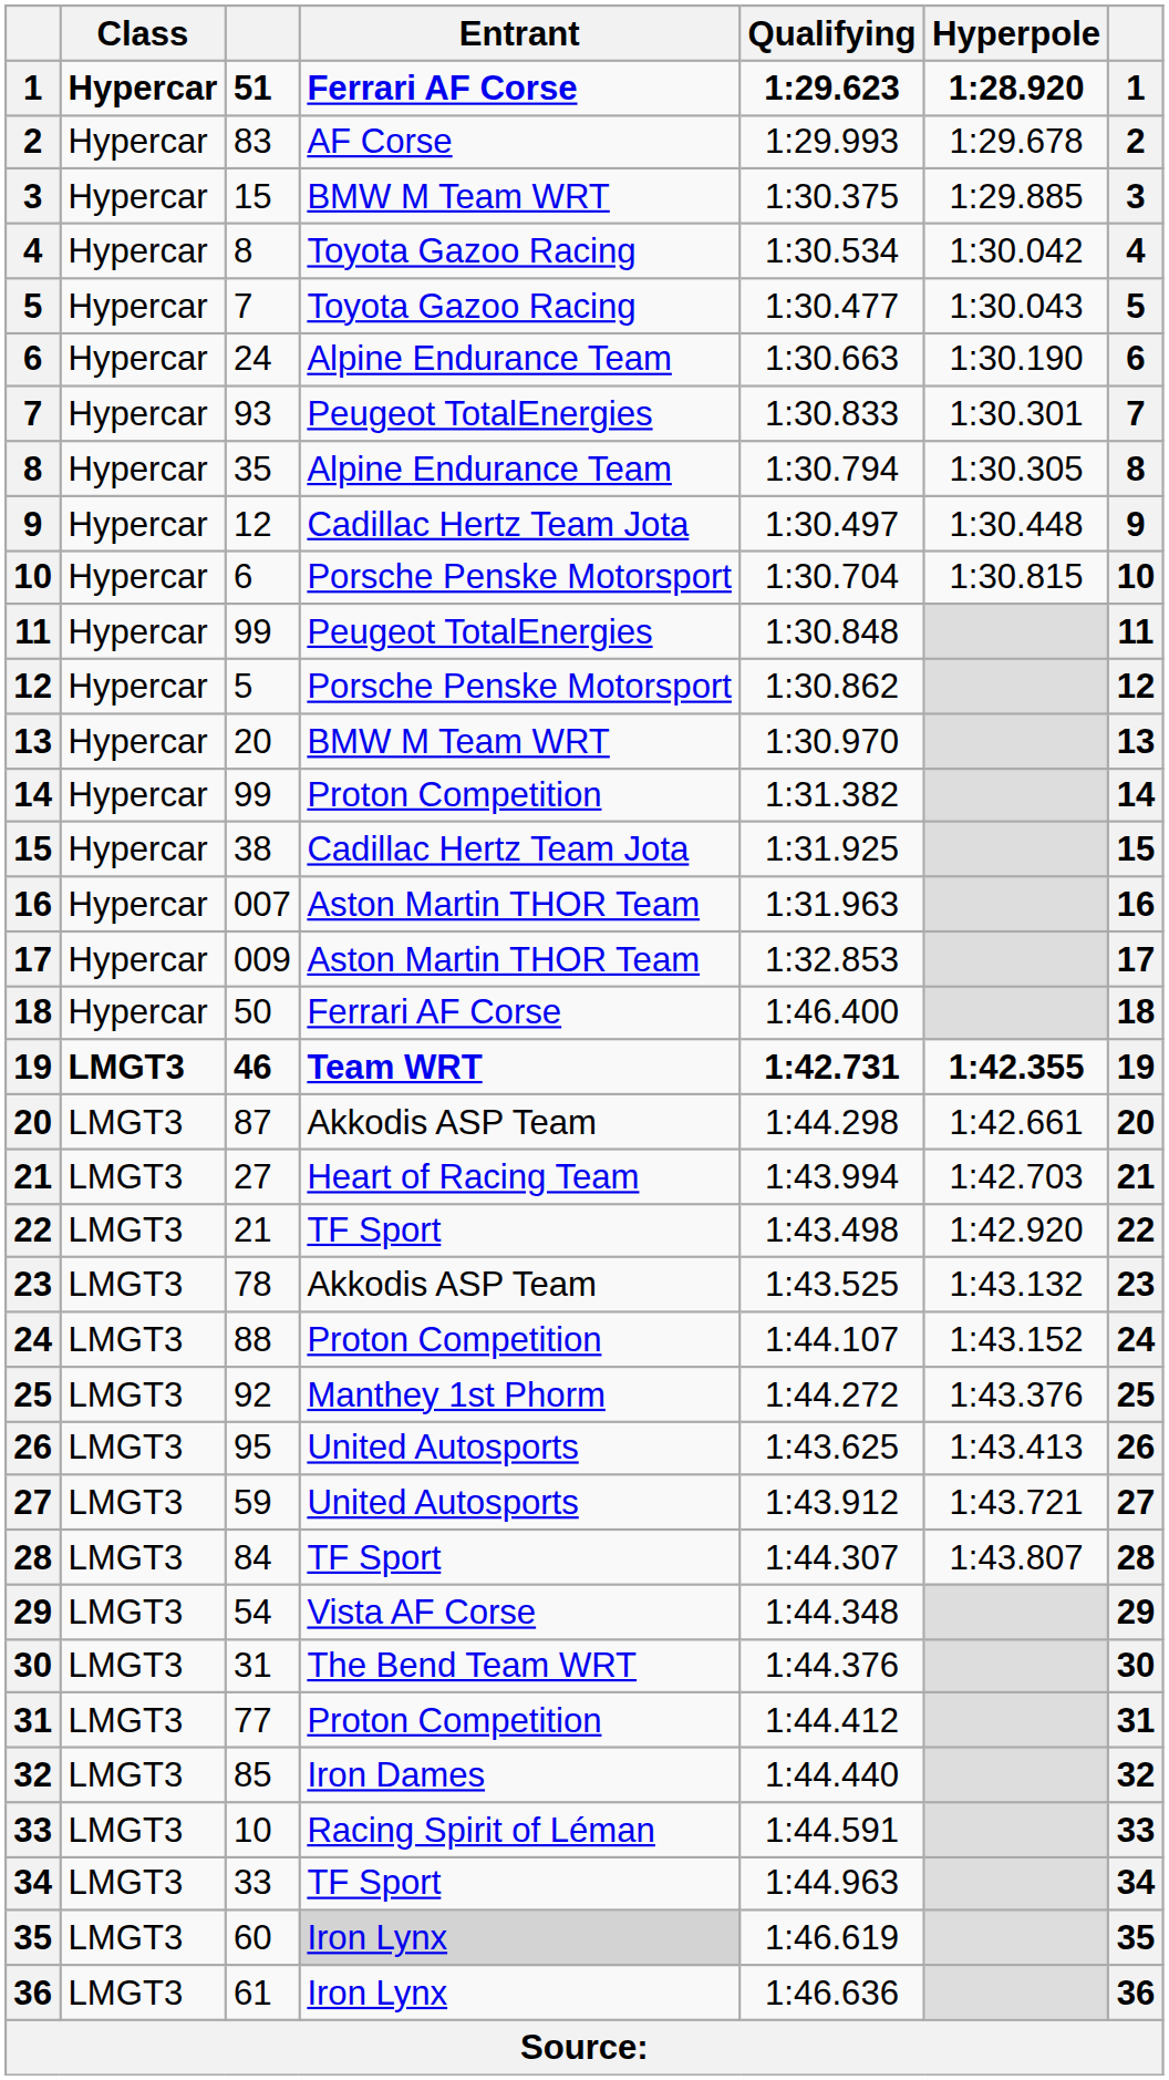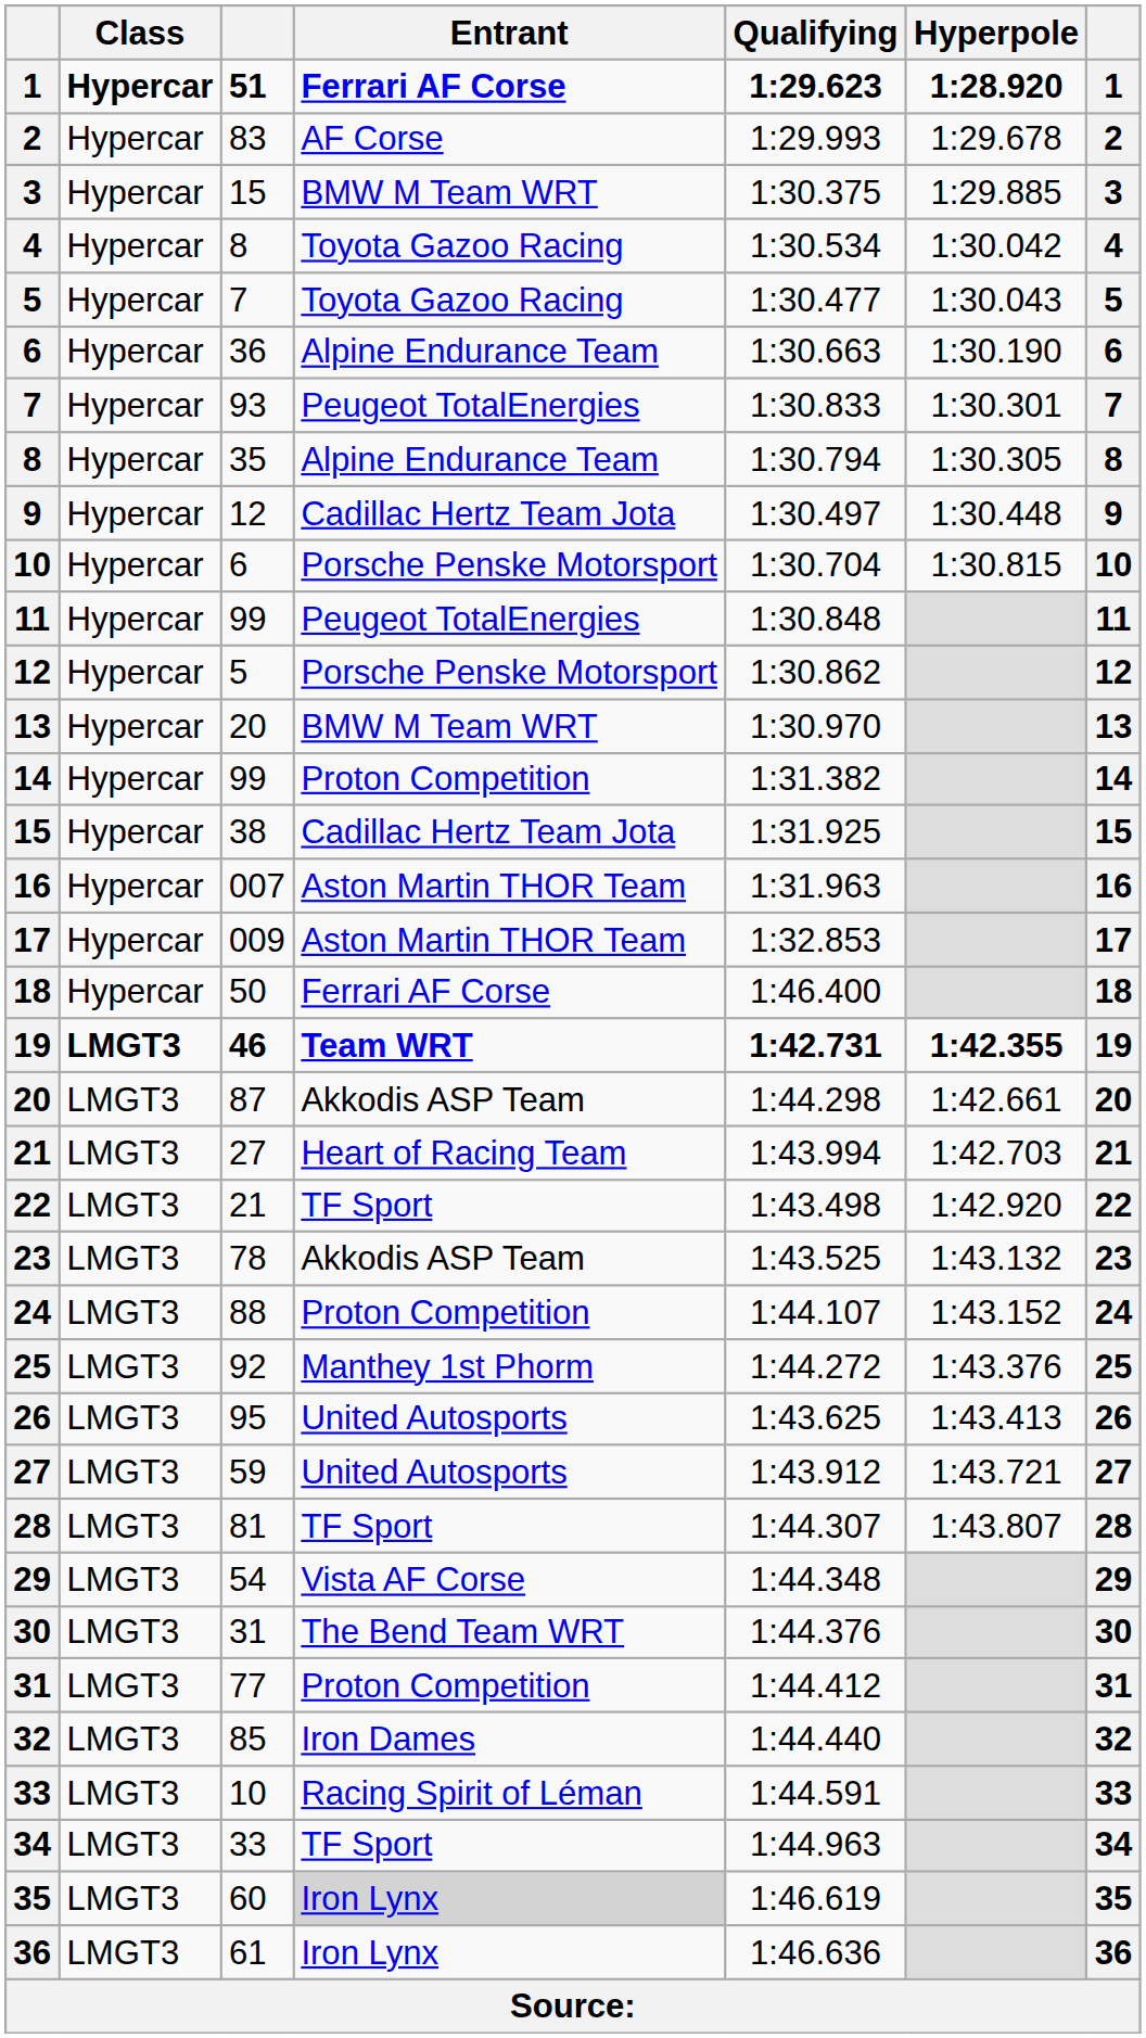row 7 | column 3: 24 -> 36
row 29 | column 3: 84 -> 81
